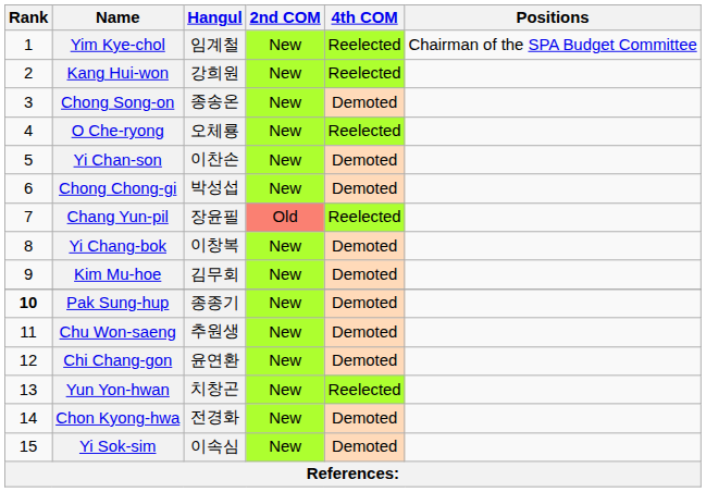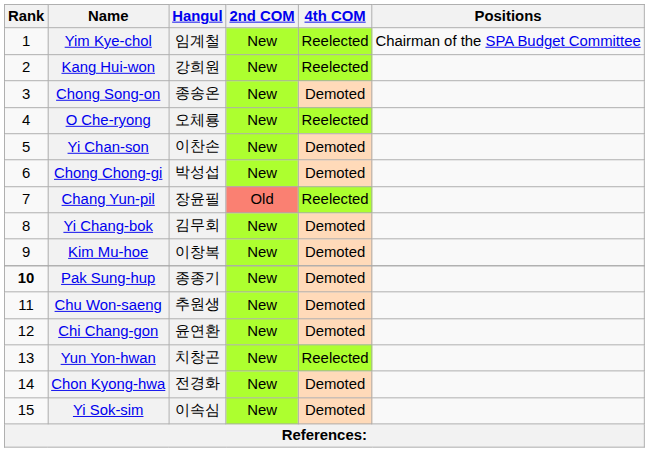Yi Chang-bok | Hangul: 이창복 -> 김무회
Kim Mu-hoe | Hangul: 김무회 -> 이창복
